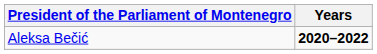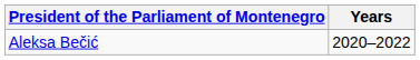Aleksa Bečić | Years: bold -> normal
